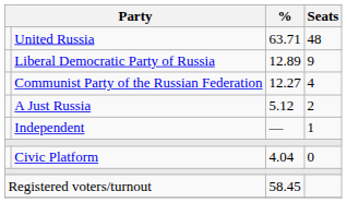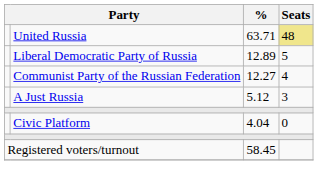United Russia | Seats: no background -> khaki background
Liberal Democratic Party of Russia | Seats: 9 -> 5
A Just Russia | Seats: 2 -> 3
- row: Independent | — | 1
